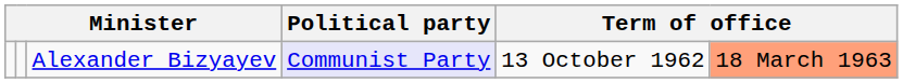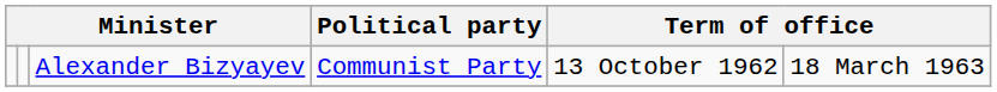Alexander Bizyayev | Political party: lavender background -> no background
Alexander Bizyayev | column 6: lightsalmon background -> no background
